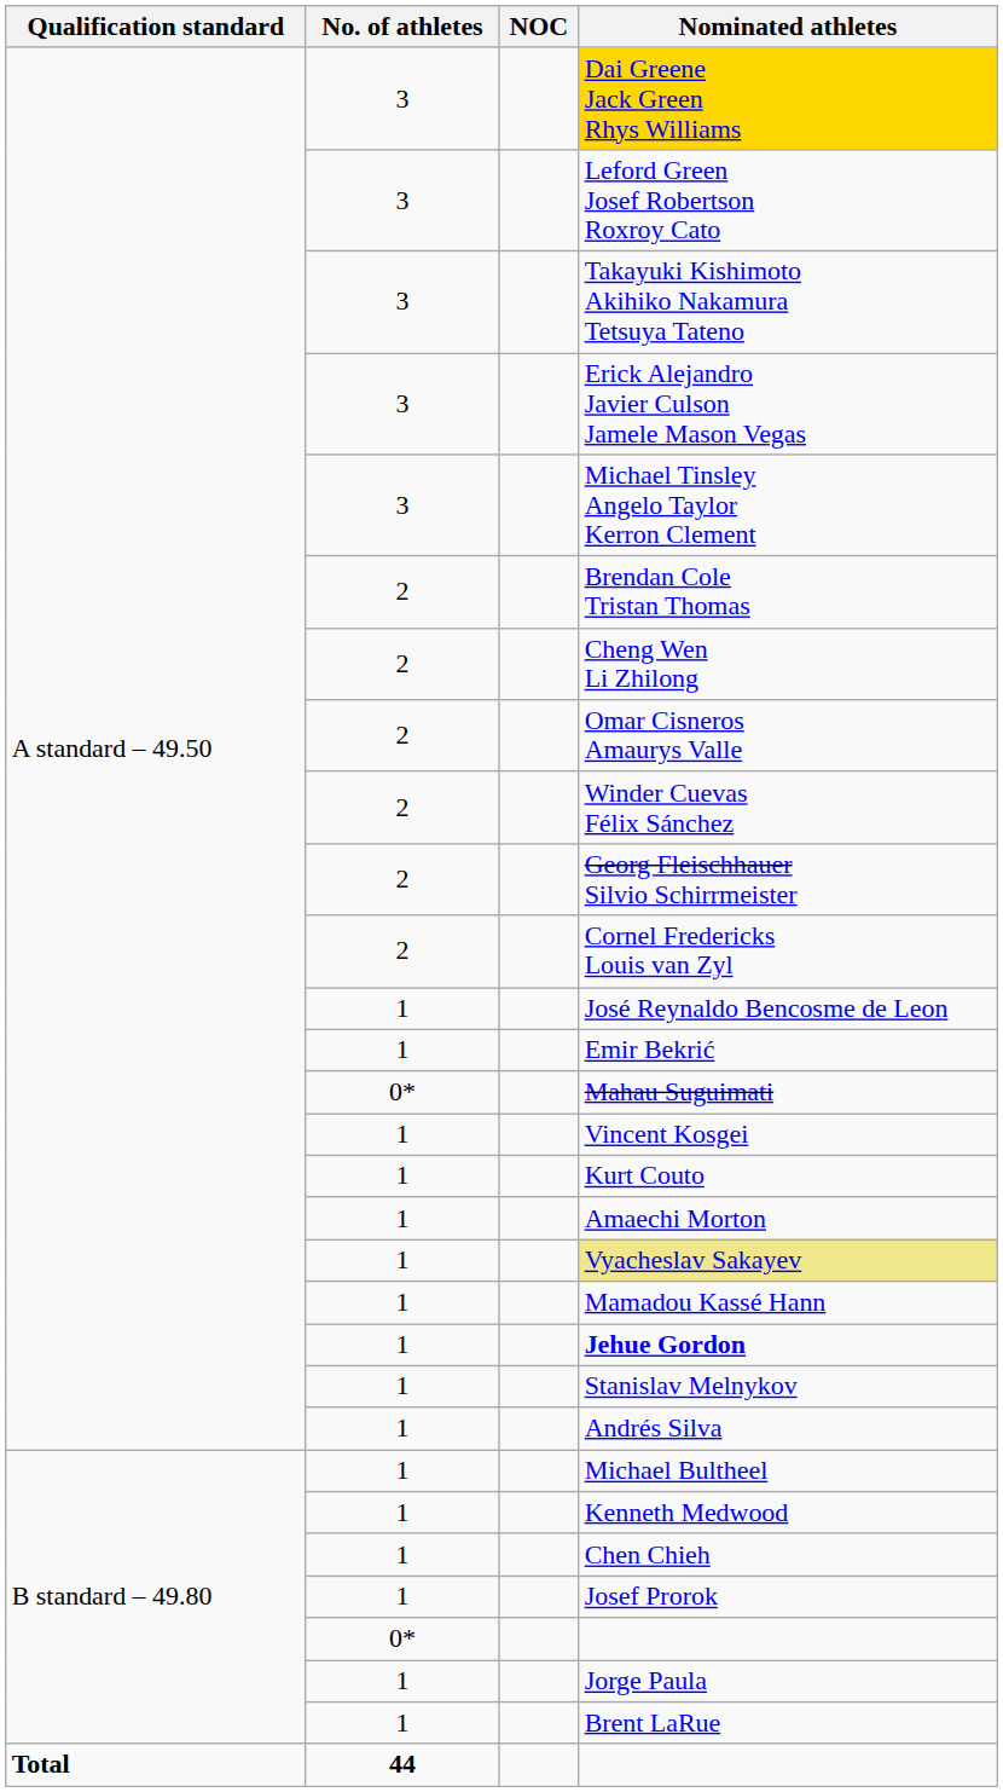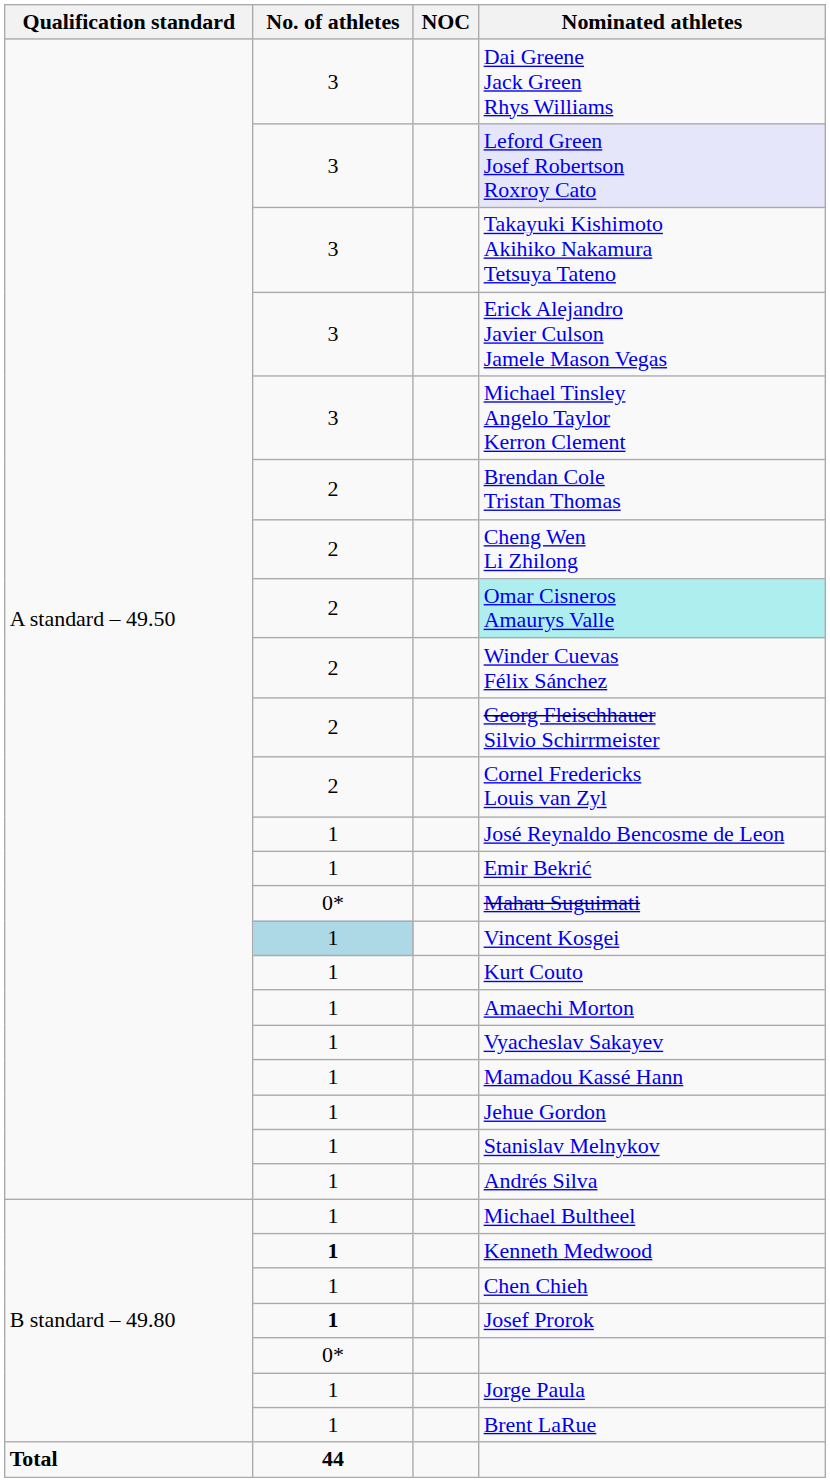Dai Greene Jack Green Rhys Williams | Nominated athletes: gold background -> no background
Leford Green Josef Robertson Roxroy Cato | Nominated athletes: no background -> lavender background
Omar Cisneros Amaurys Valle | Nominated athletes: no background -> paleturquoise background
Vincent Kosgei | No. of athletes: no background -> lightblue background
Vyacheslav Sakayev | Nominated athletes: khaki background -> no background
Jehue Gordon | Nominated athletes: bold -> normal
Kenneth Medwood | No. of athletes: normal -> bold
Josef Prorok | No. of athletes: normal -> bold
